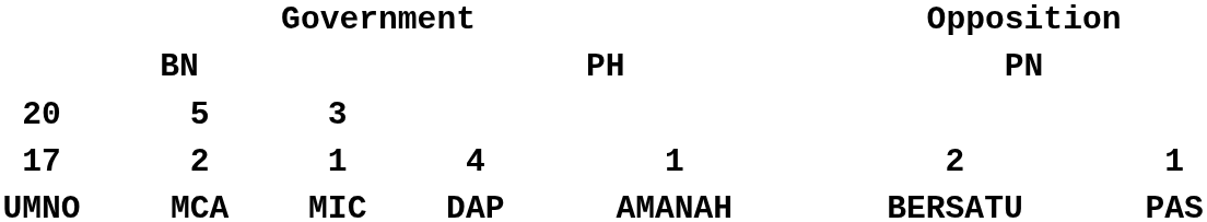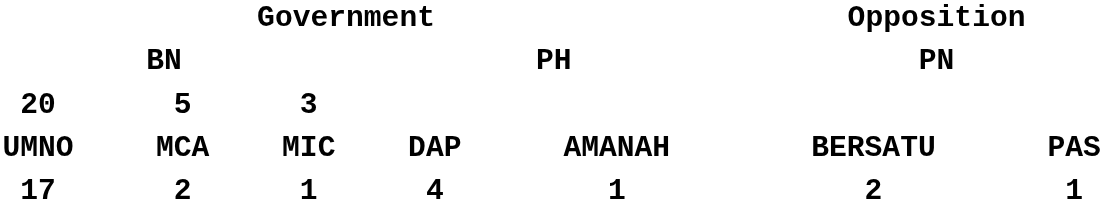rows swapped: 17 <-> UMNO
